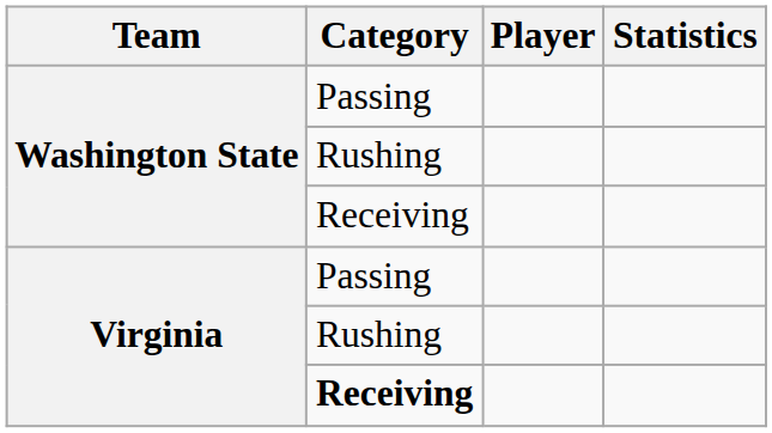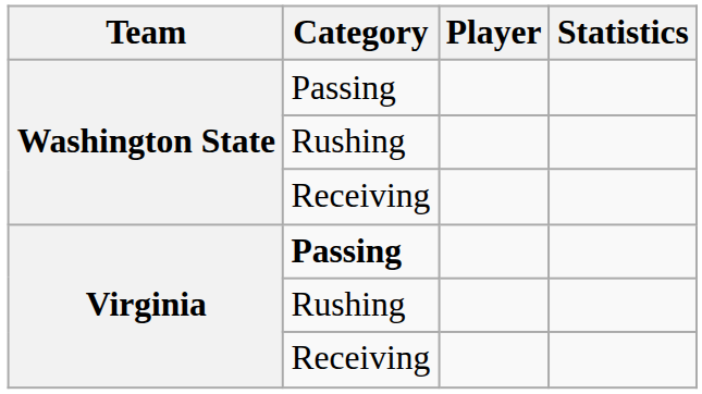Virginia / Passing | Category: normal -> bold
Virginia / Receiving | Category: bold -> normal
